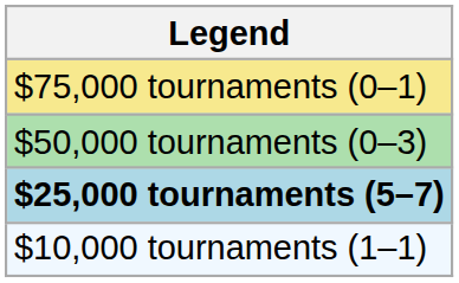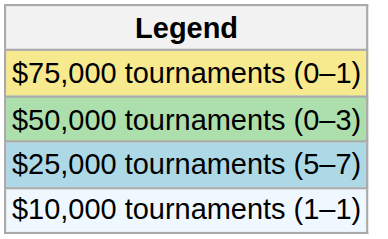row 4 | column 1: bold -> normal
